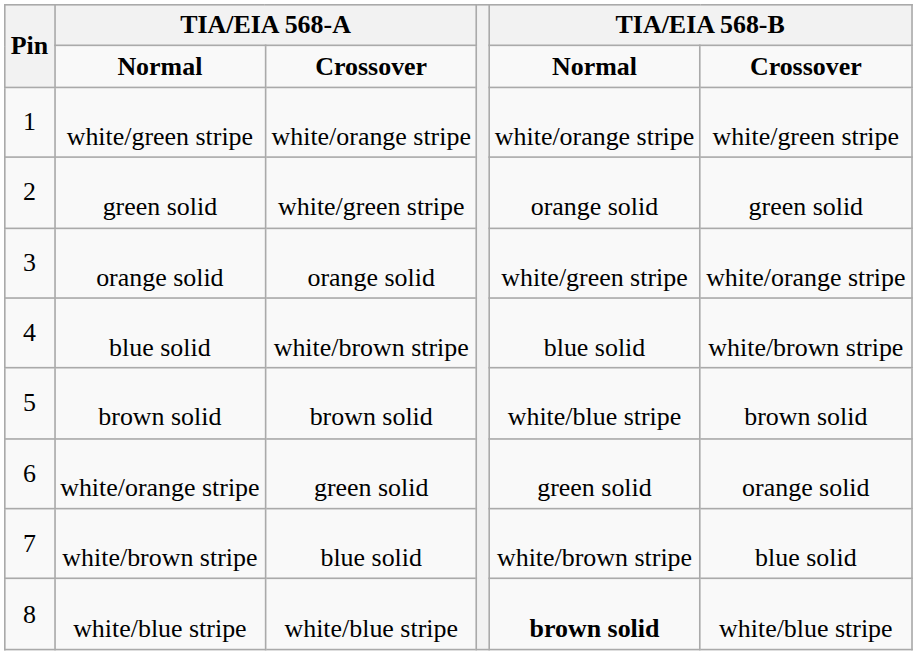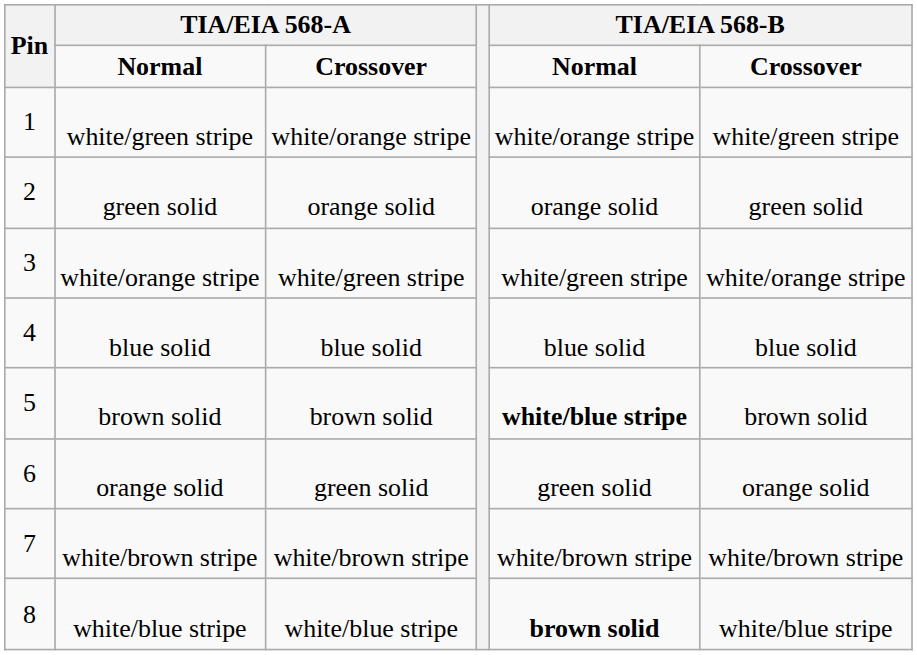row 4 | column 3: white/green stripe -> orange solid
row 5 | column 2: orange solid -> white/orange stripe
row 5 | column 3: orange solid -> white/green stripe
row 6 | column 3: white/brown stripe -> blue solid
row 6 | column 6: white/brown stripe -> blue solid
row 7 | column 5: normal -> bold
row 8 | column 2: white/orange stripe -> orange solid
row 9 | column 3: blue solid -> white/brown stripe
row 9 | column 6: blue solid -> white/brown stripe
